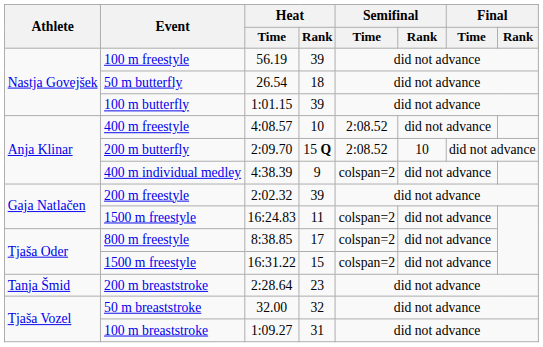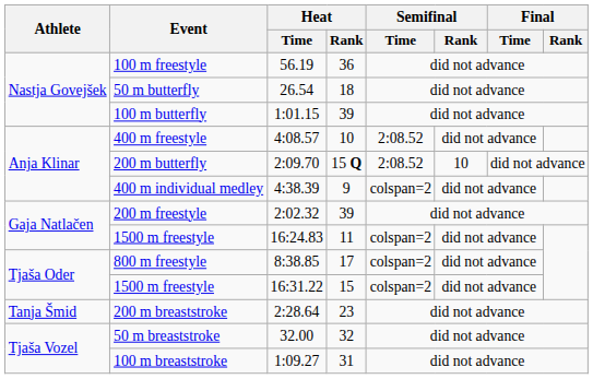100 m freestyle | Heat / Rank: 39 -> 36
